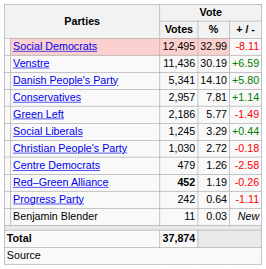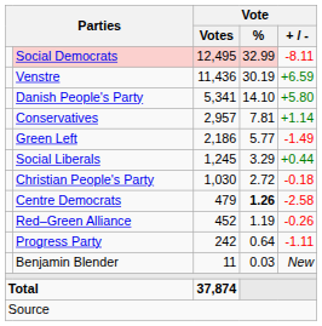Centre Democrats | Vote / %: normal -> bold
Red–Green Alliance | Vote / Votes: bold -> normal
